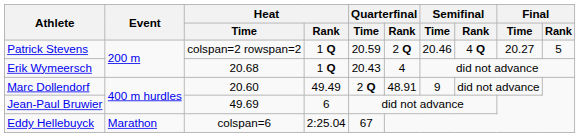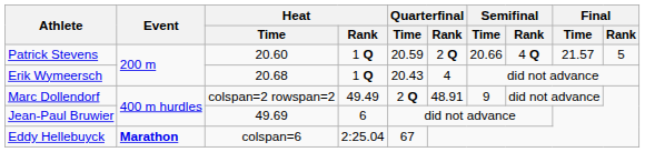Patrick Stevens | Heat / Time: colspan=2 rowspan=2 -> 20.60
Patrick Stevens | Semifinal / Time: 20.46 -> 20.66
Patrick Stevens | Final / Time: 20.27 -> 21.57
Marc Dollendorf | Heat / Time: 20.60 -> colspan=2 rowspan=2
Eddy Hellebuyck | Event: normal -> bold
